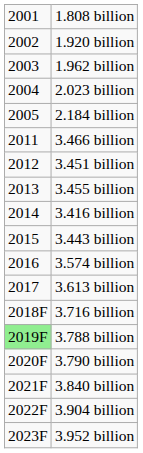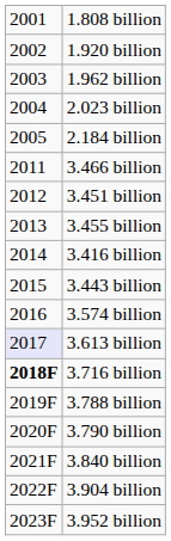3.613 billion | column 1: no background -> lavender background
3.716 billion | column 1: normal -> bold
3.788 billion | column 1: lightgreen background -> no background
